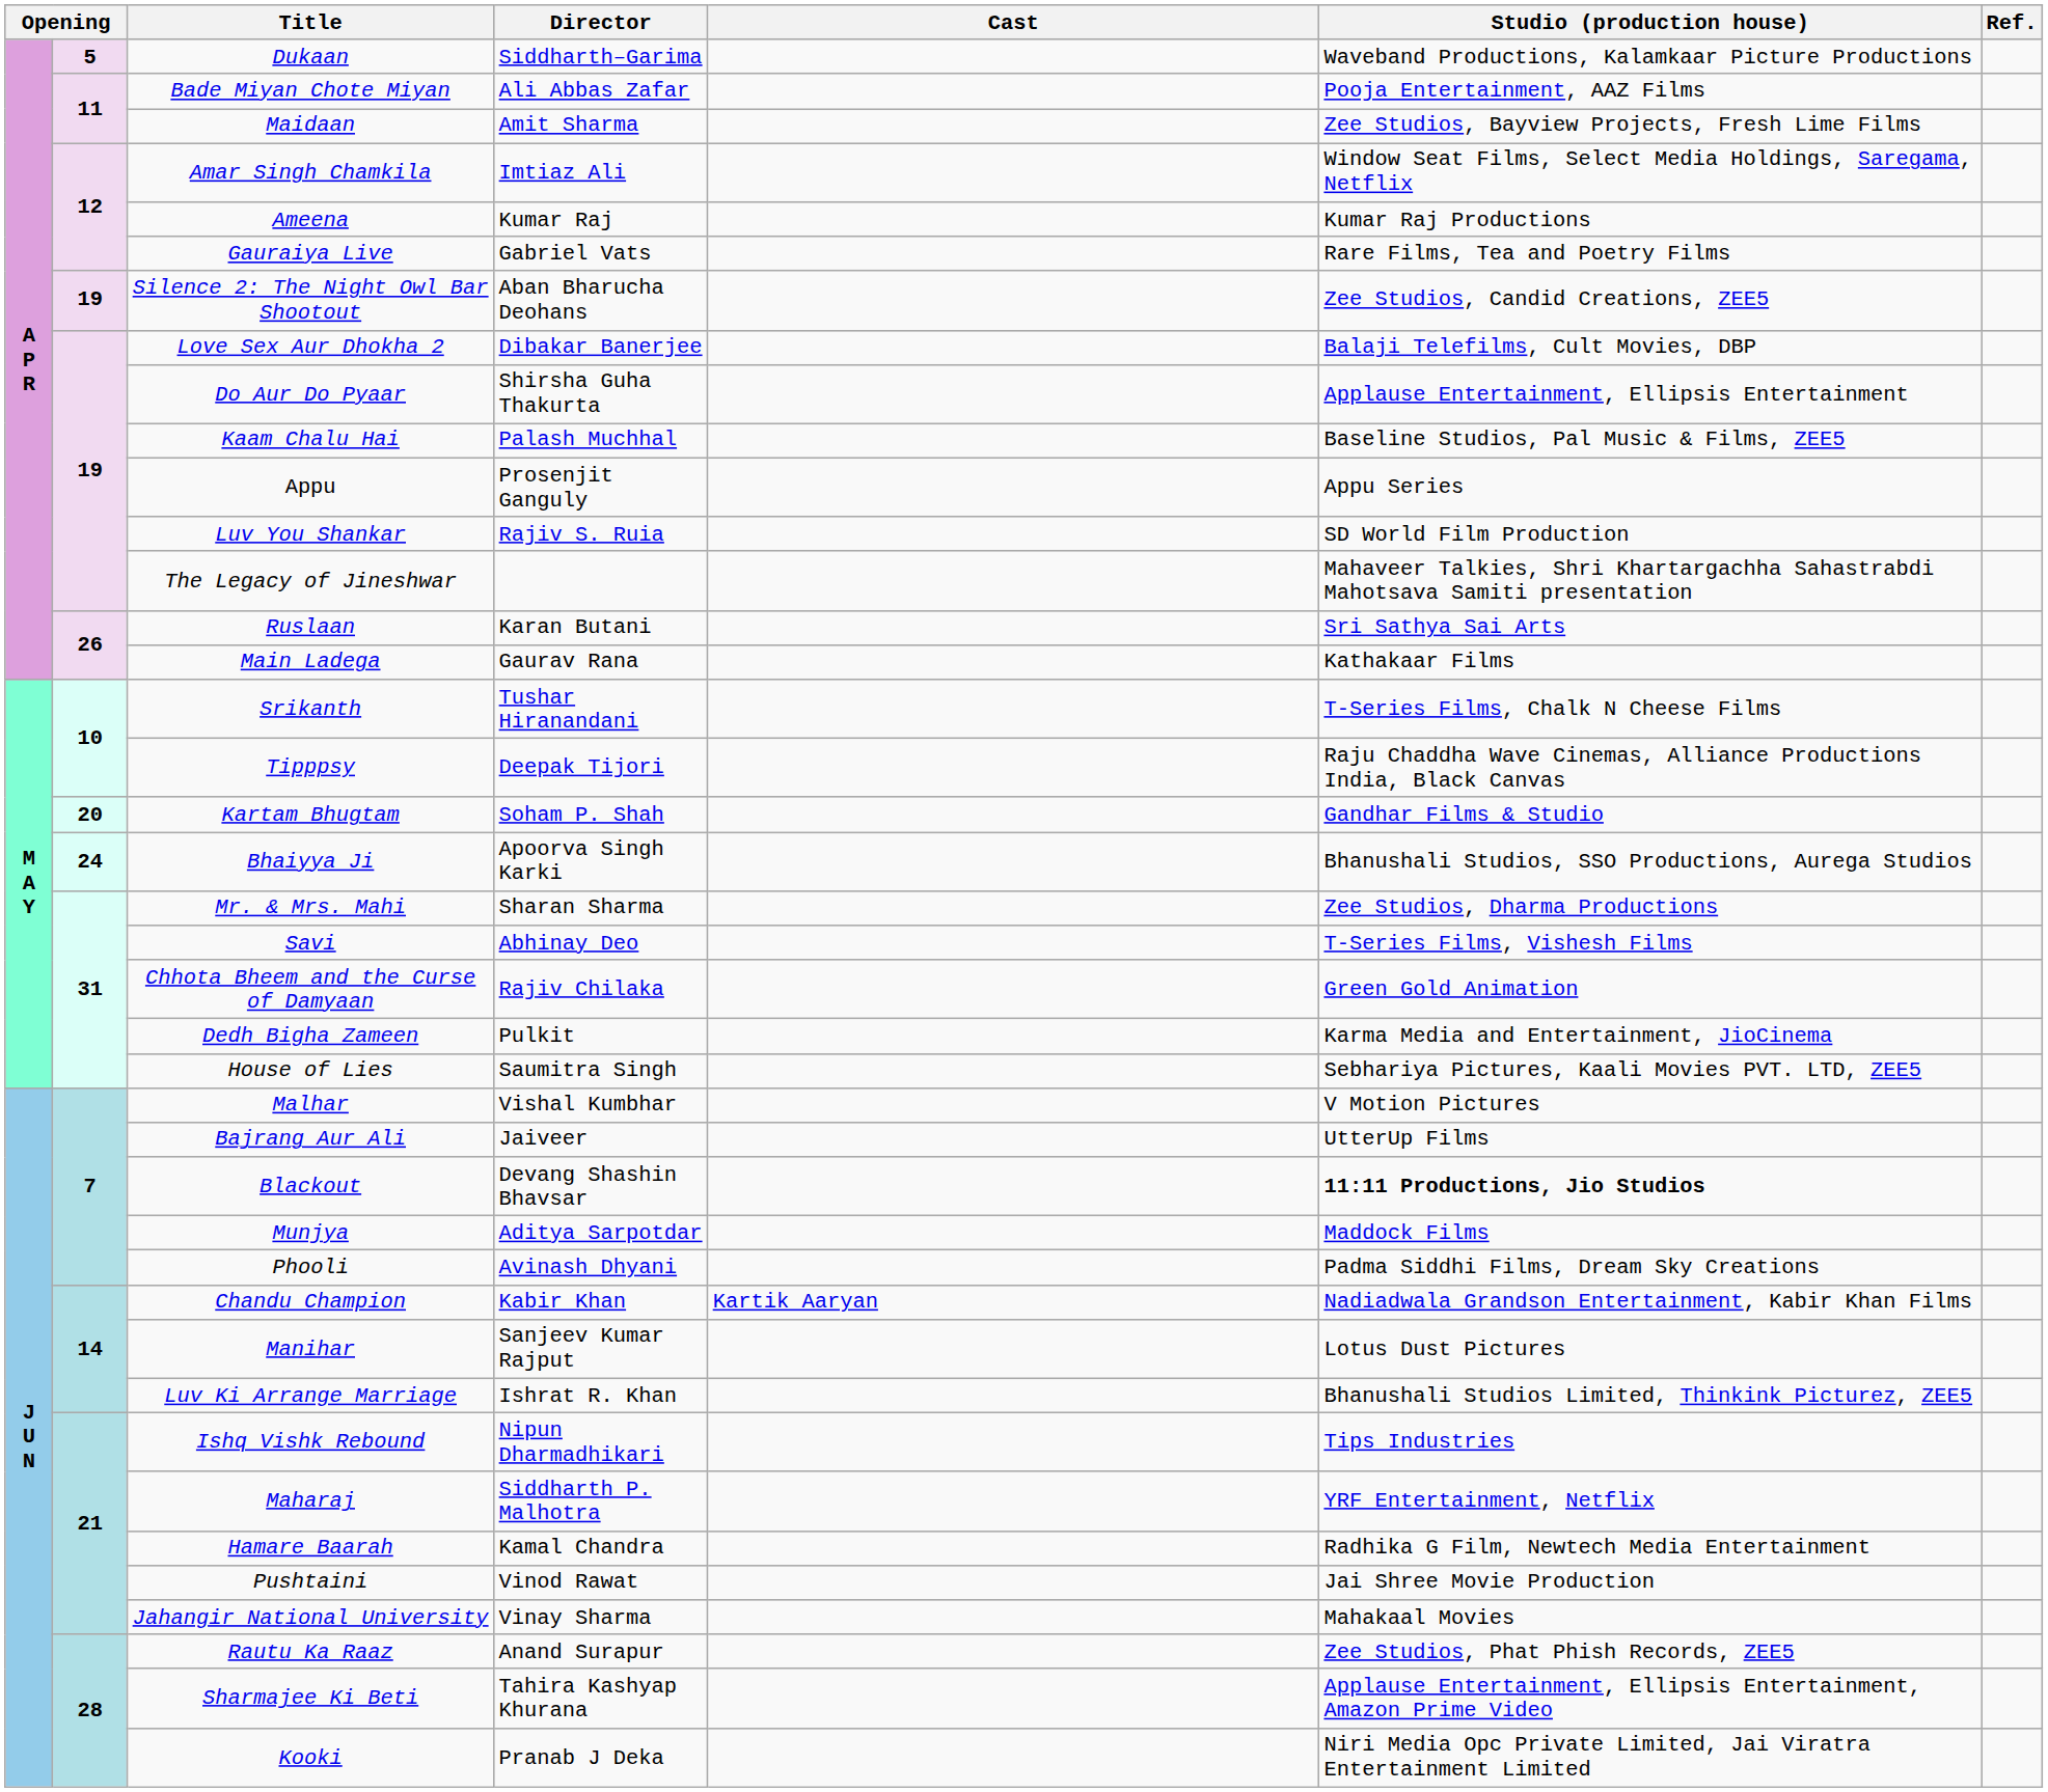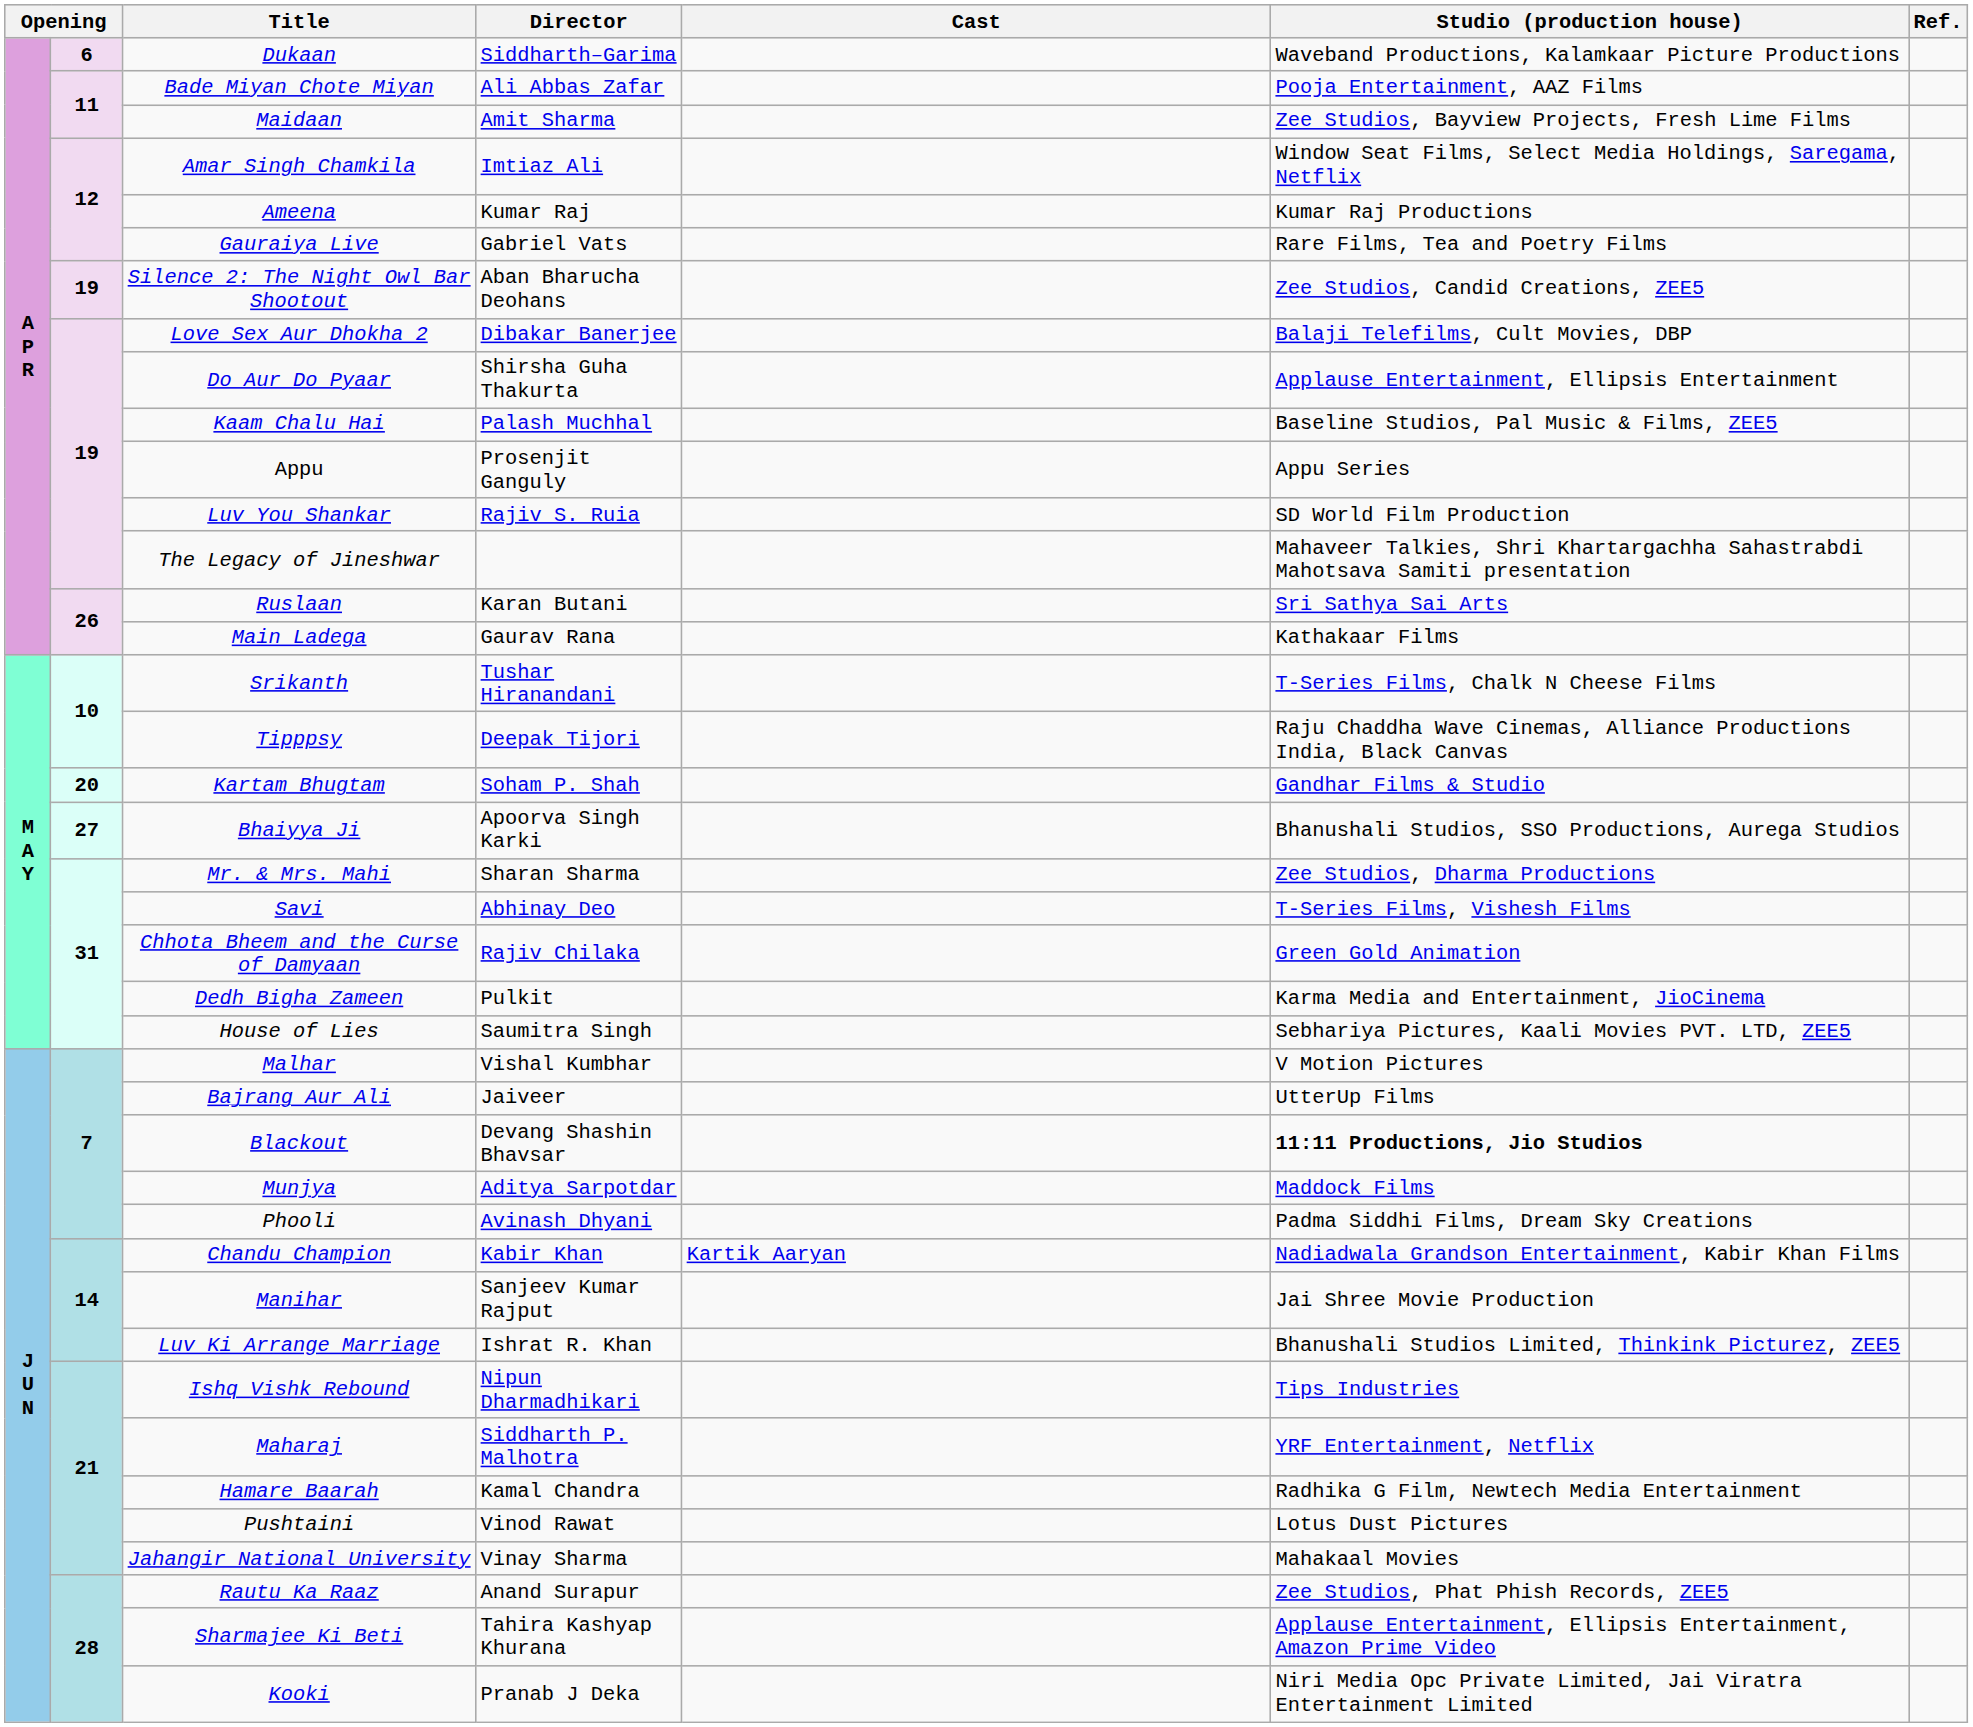Dukaan | column 2: 5 -> 6
Bhaiyya Ji | column 2: 24 -> 27
Manihar | Studio (production house): Lotus Dust Pictures -> Jai Shree Movie Production
Pushtaini | Studio (production house): Jai Shree Movie Production -> Lotus Dust Pictures
